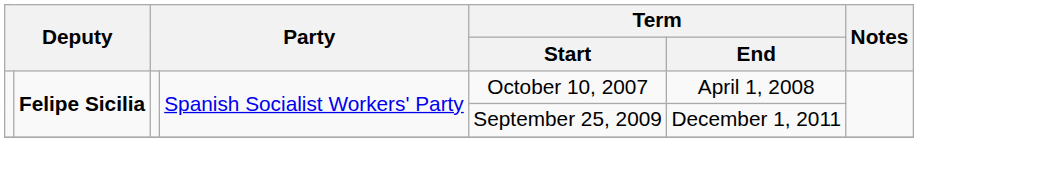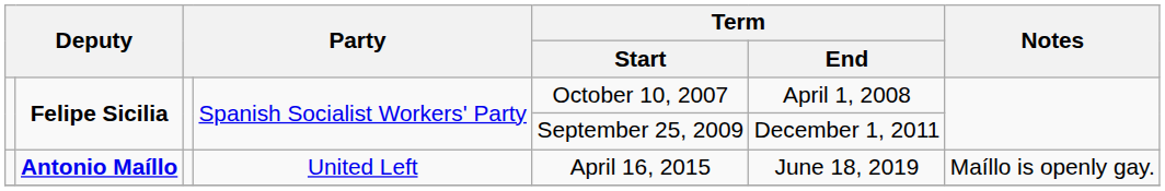+ row: Antonio Maíllo | United Left | April 16, 2015 | June 18, 2019 | Maíllo is openly gay.
